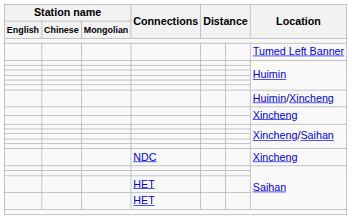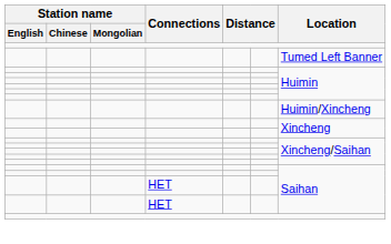- row: NDC | Xincheng
